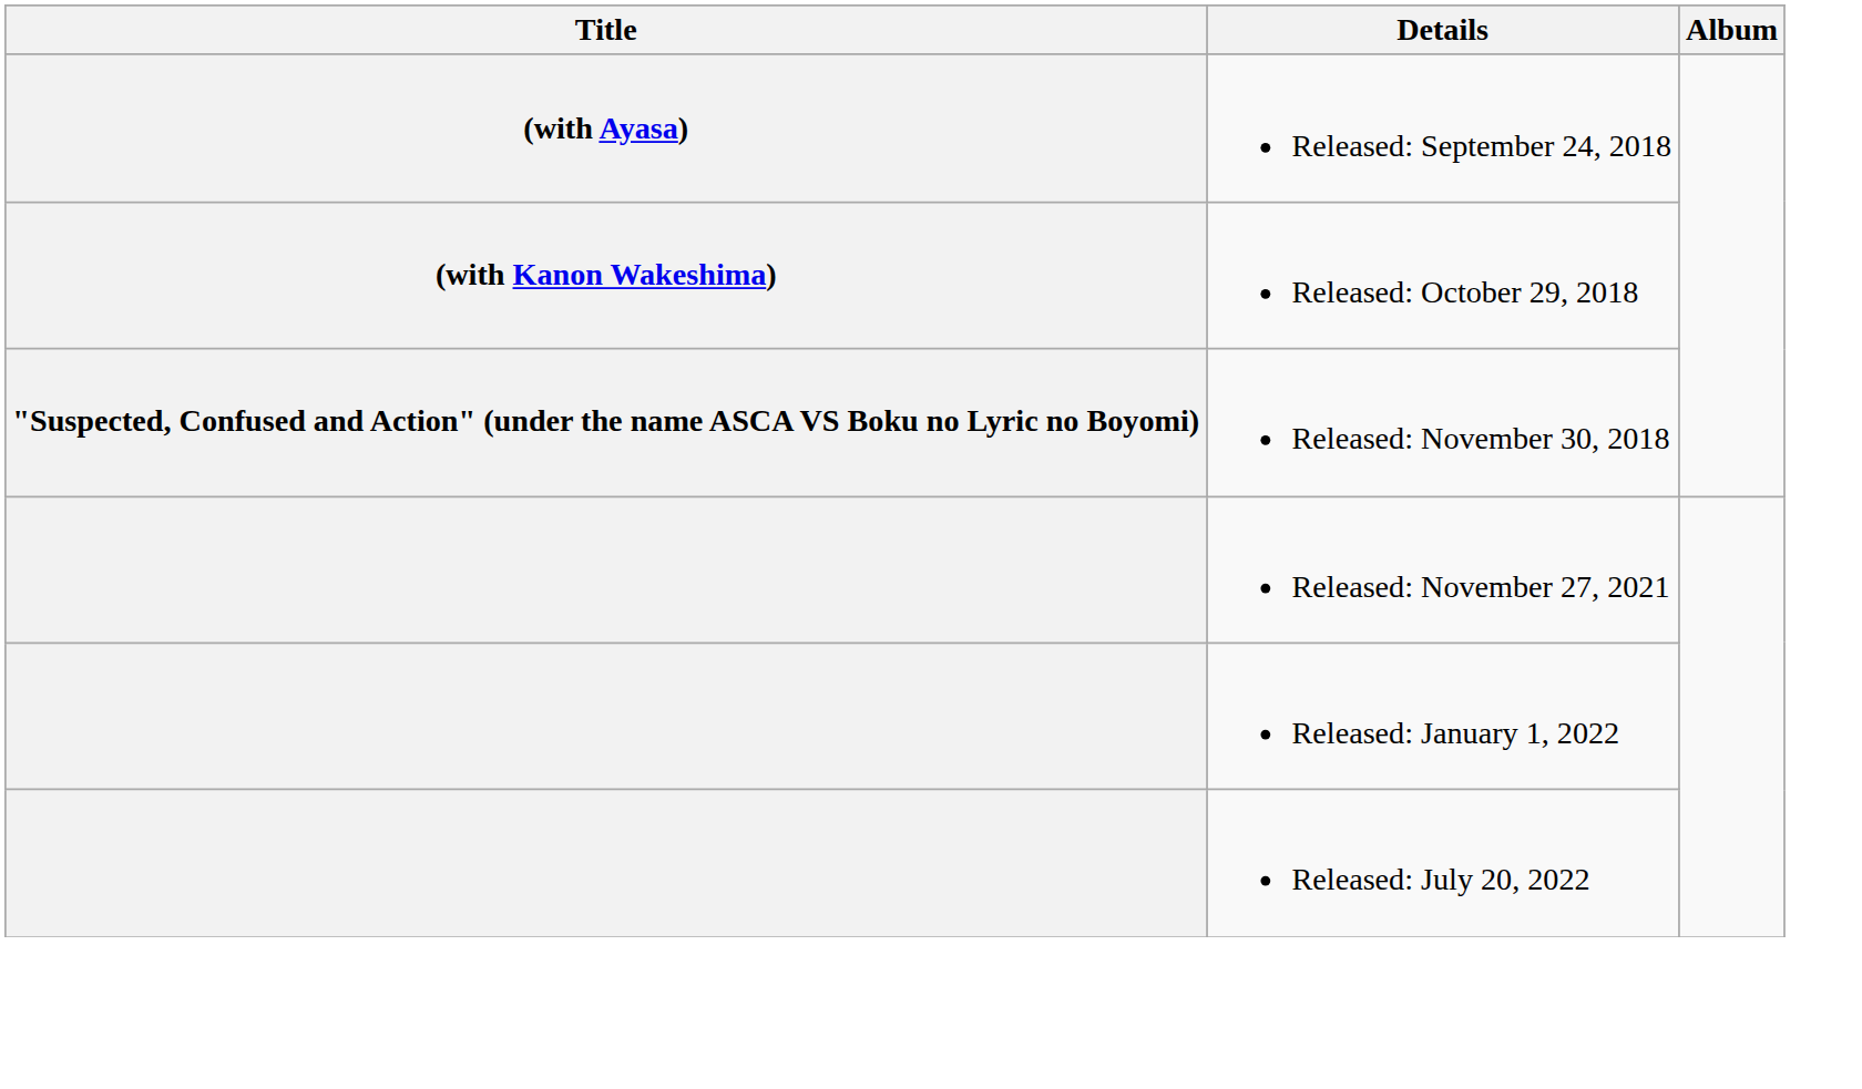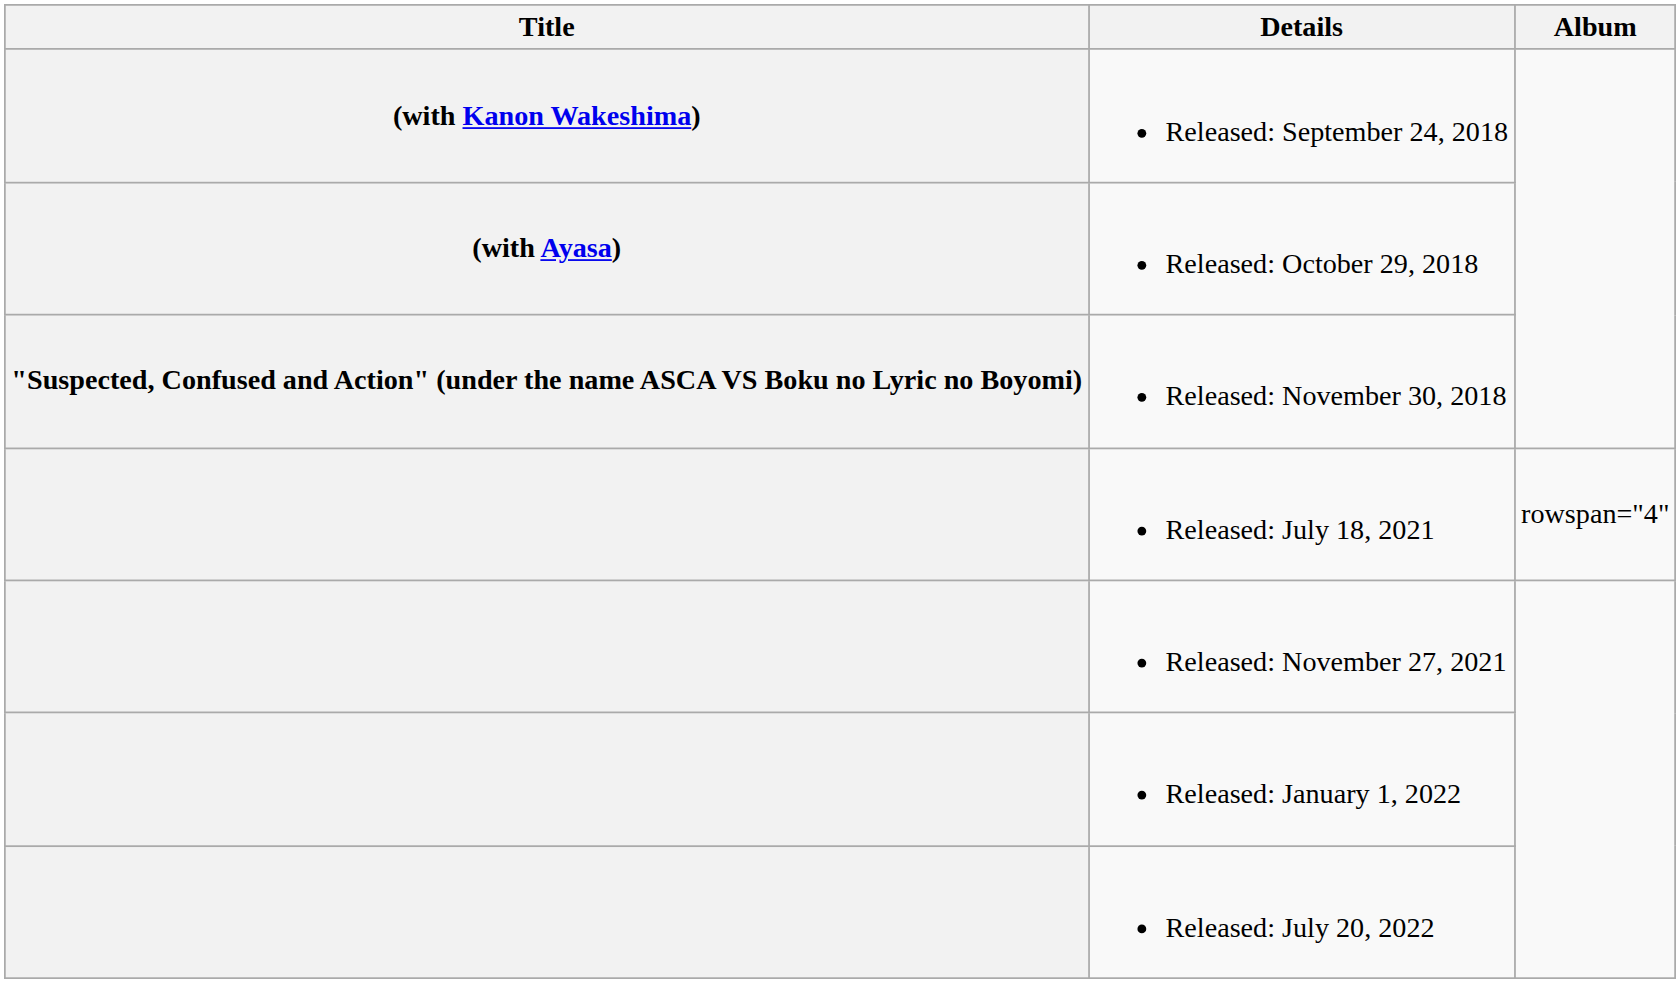Released: September 24, 2018 | Title: (with Ayasa) -> (with Kanon Wakeshima)
Released: October 29, 2018 | Title: (with Kanon Wakeshima) -> (with Ayasa)
+ row: Released: July 18, 2021 | rowspan="4"
